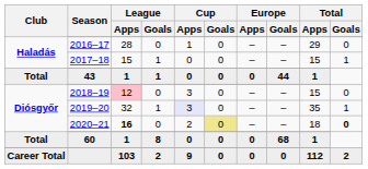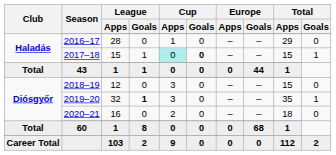2017–18 | Cup / Apps: no background -> paleturquoise background
2017–18 | Cup / Goals: normal -> bold
2018–19 | League / Apps: pink background -> no background
2019–20 | League / Goals: normal -> bold
2019–20 | Cup / Apps: lavender background -> no background
2020–21 | League / Apps: bold -> normal
2020–21 | Cup / Goals: khaki background -> no background
2020–21 | Total / Goals: bold -> normal
